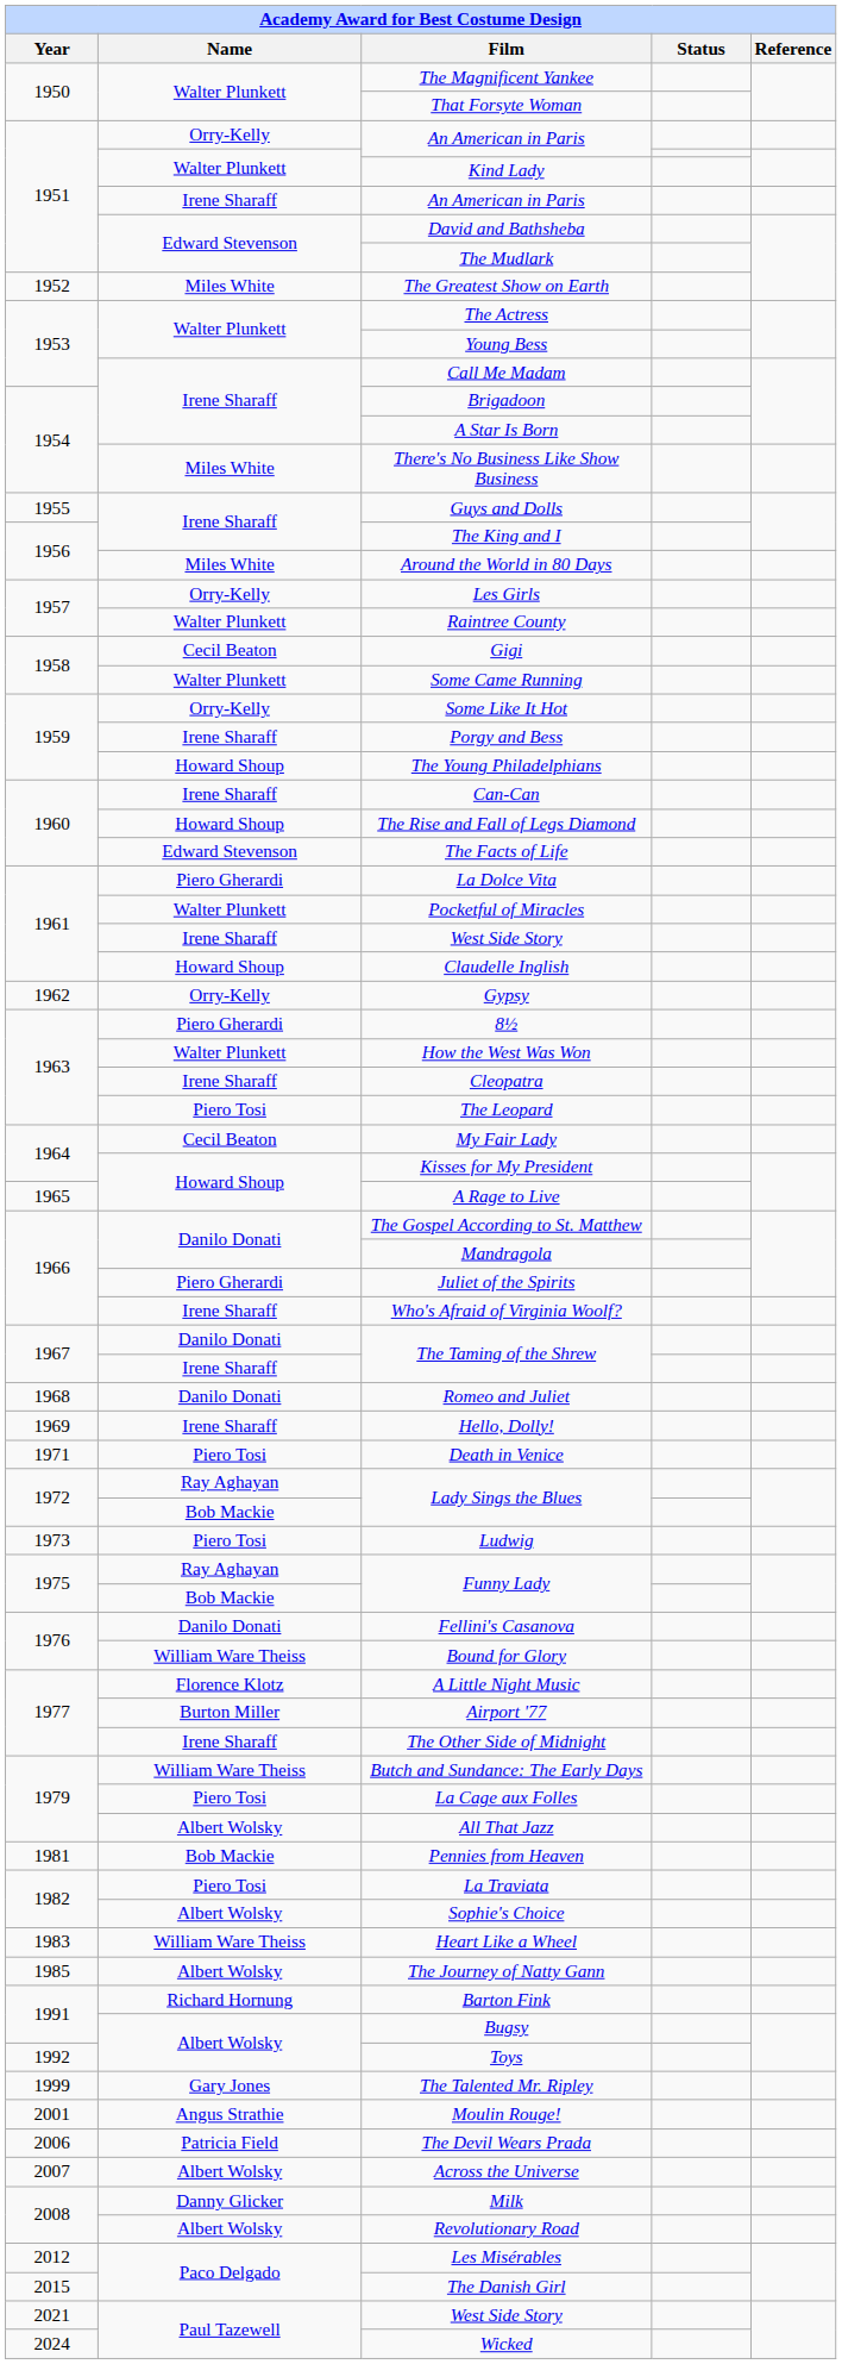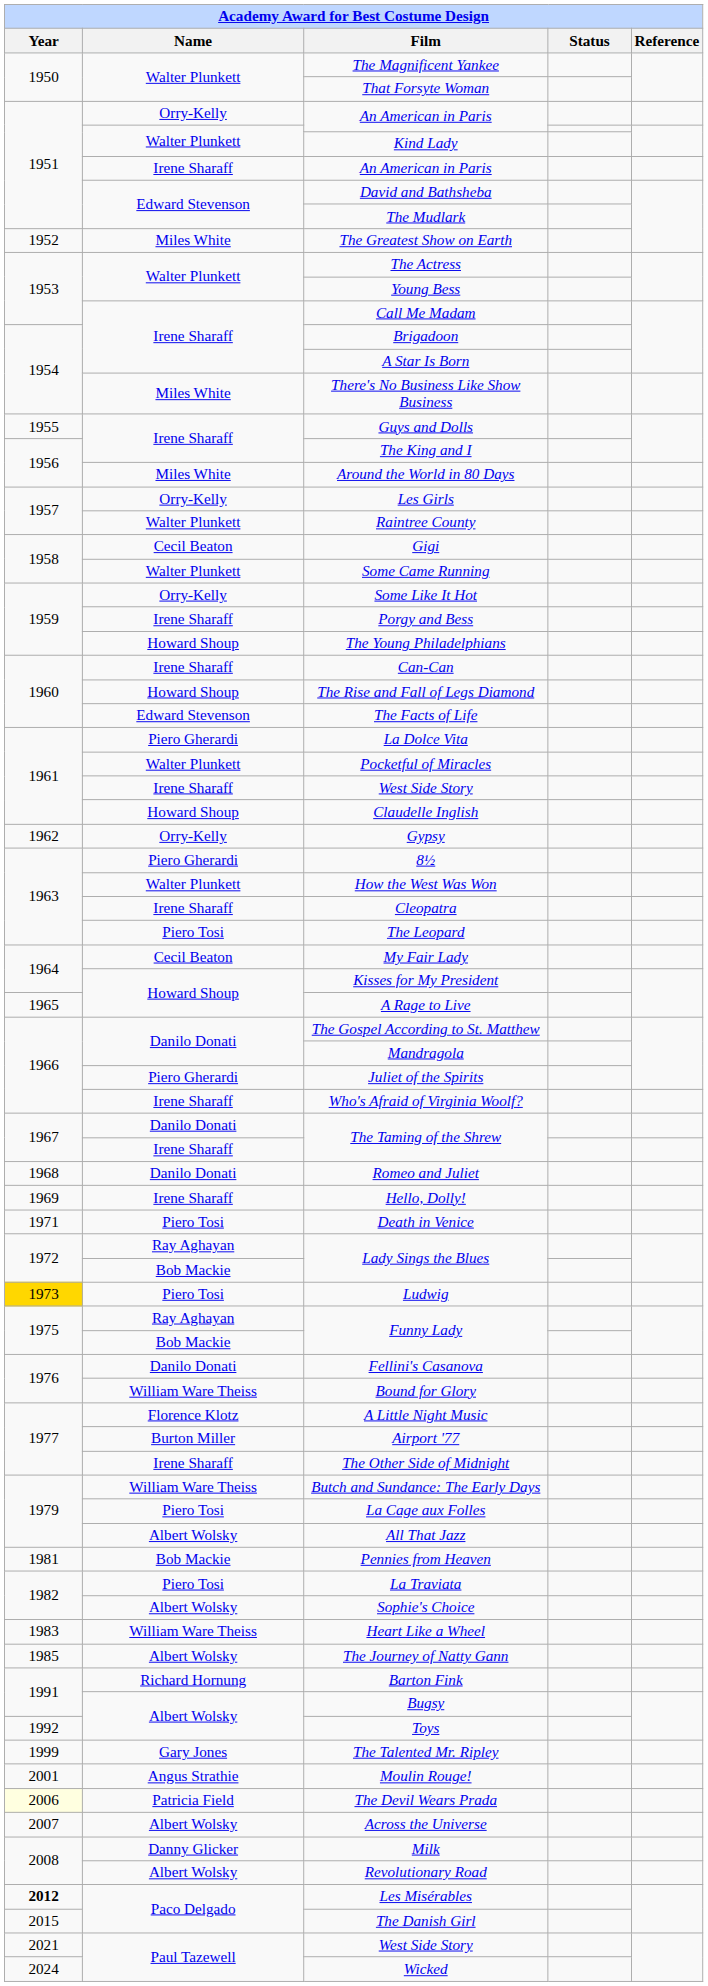Ludwig | Year: no background -> gold background
The Devil Wears Prada | Year: no background -> lightyellow background
Les Misérables | Year: normal -> bold
